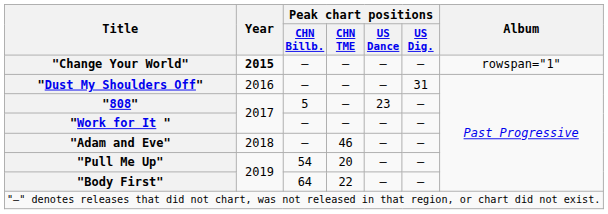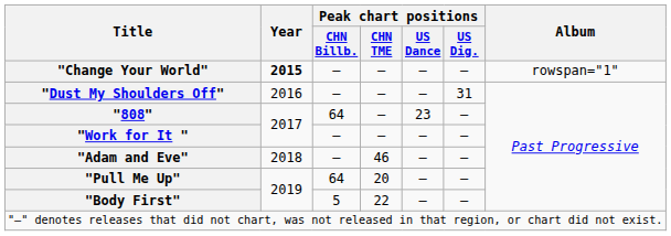"808" | Peak chart positions / CHN Billb.: 5 -> 64
"Pull Me Up" | Peak chart positions / CHN Billb.: 54 -> 64
"Body First" | Peak chart positions / CHN Billb.: 64 -> 5
